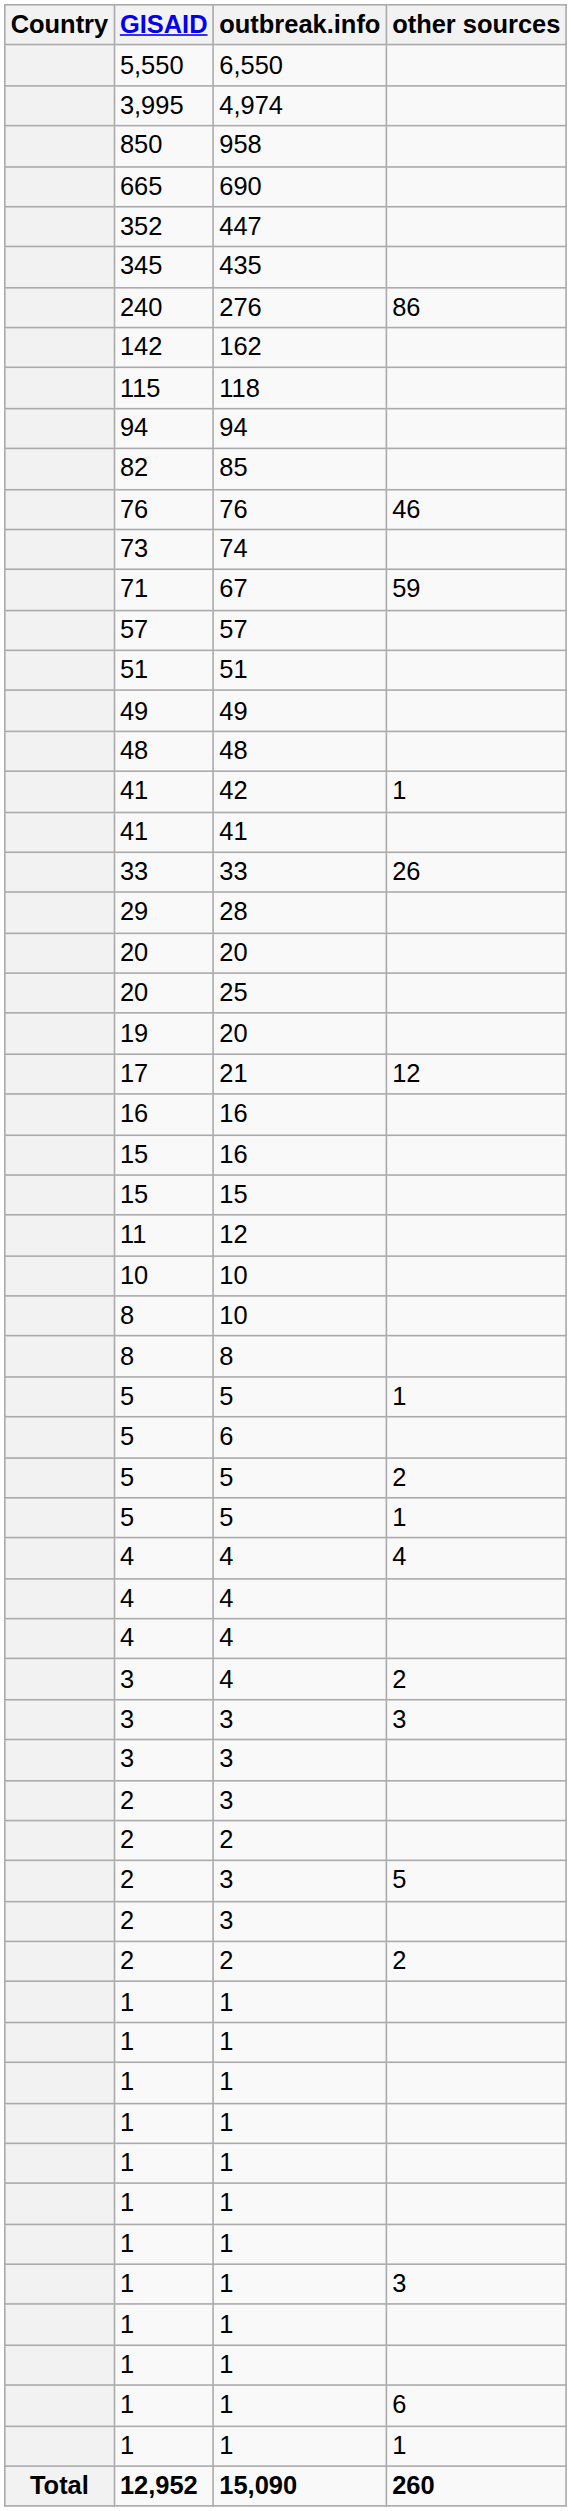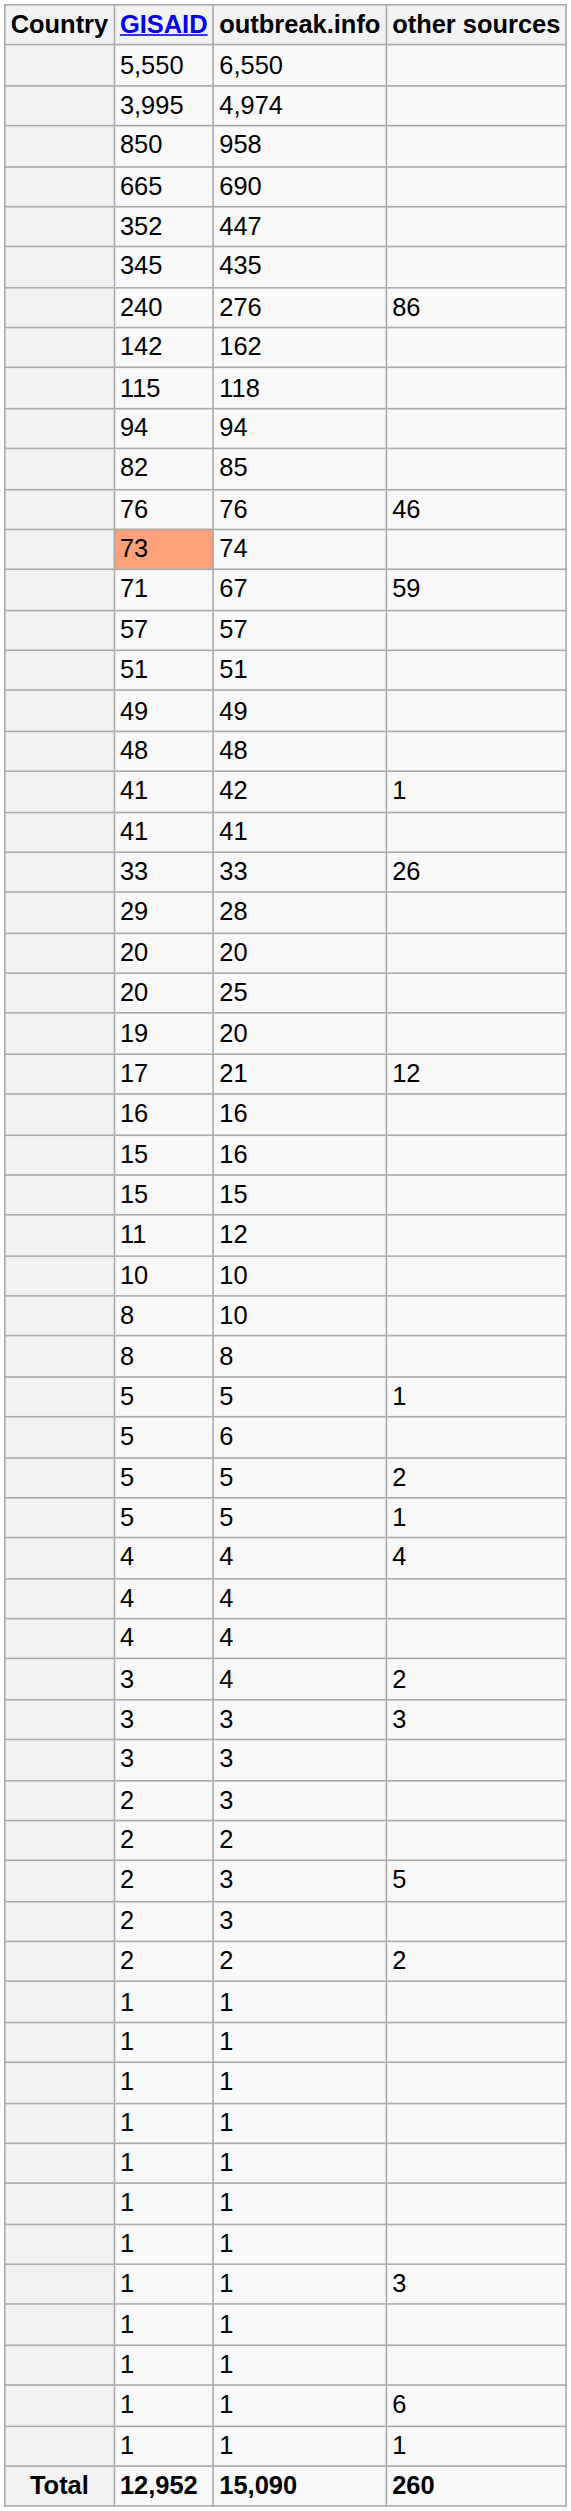74 | GISAID: no background -> lightsalmon background
